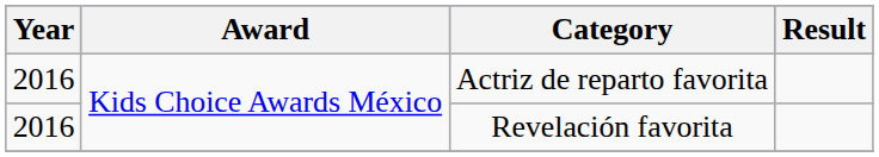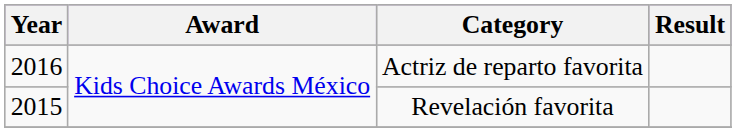Revelación favorita | Year: 2016 -> 2015
